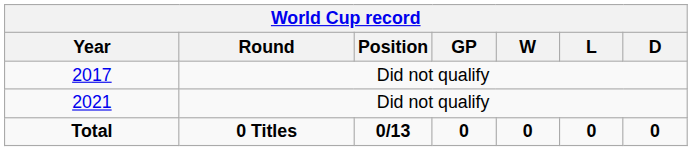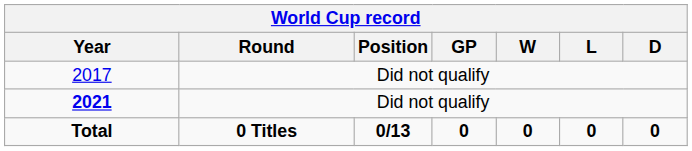2021 | Year: normal -> bold
